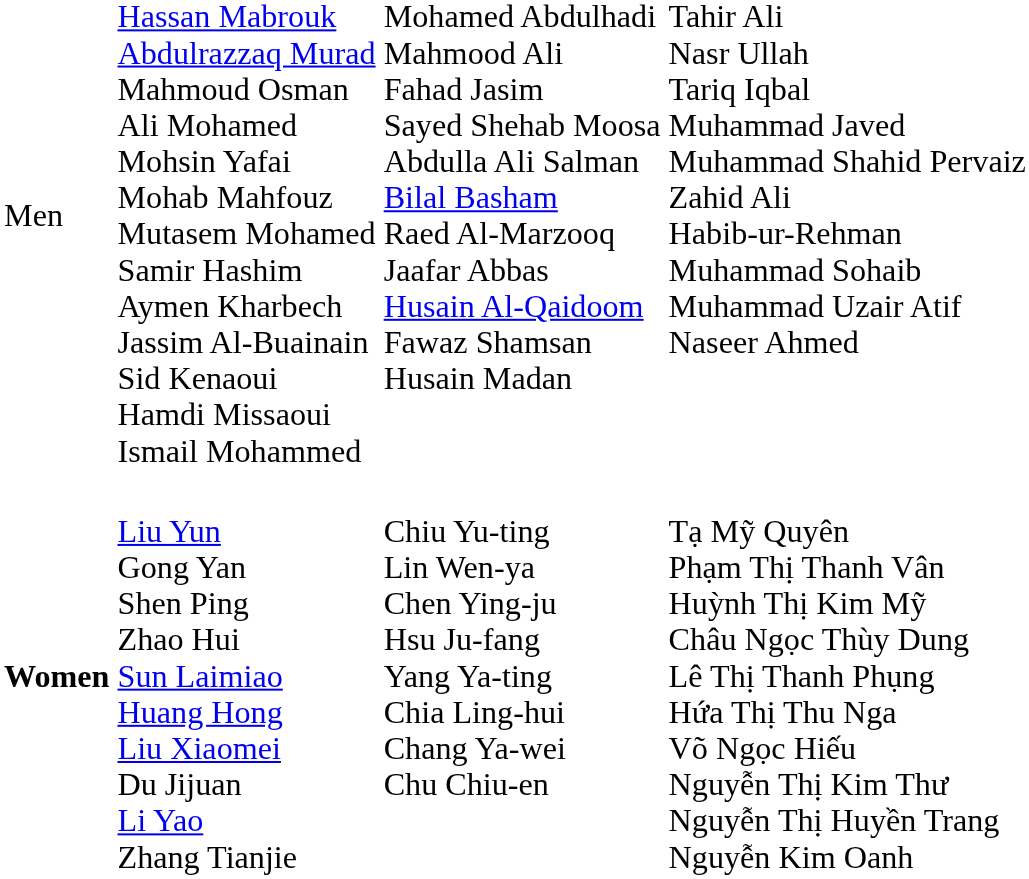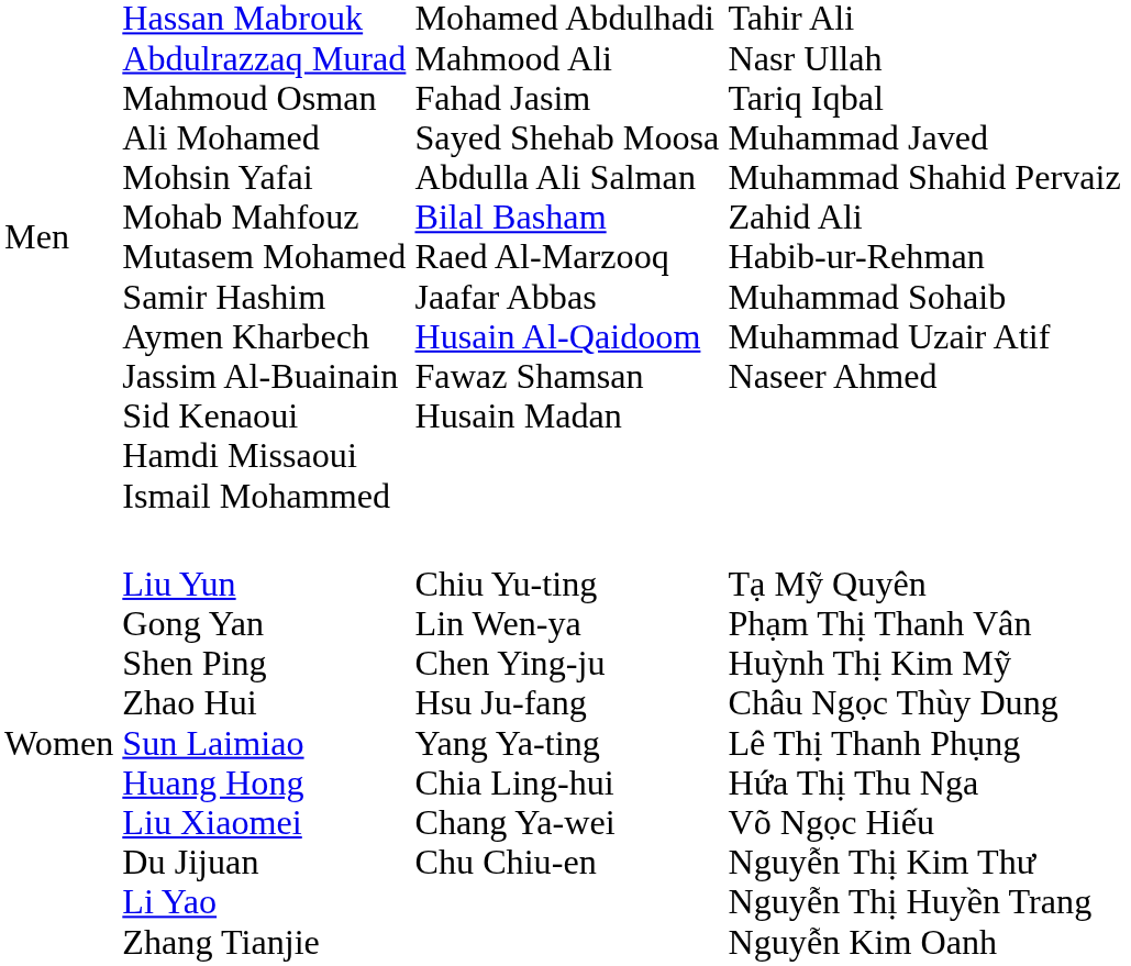Women | column 1: bold -> normal
